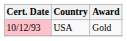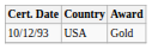USA | Cert. Date: pink background -> no background
